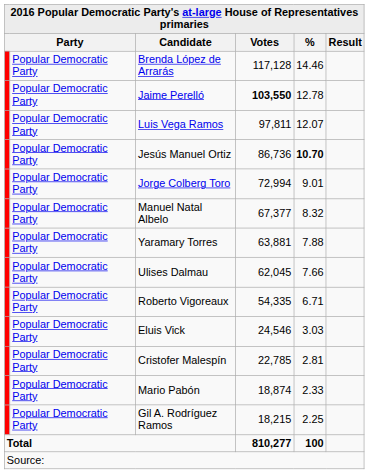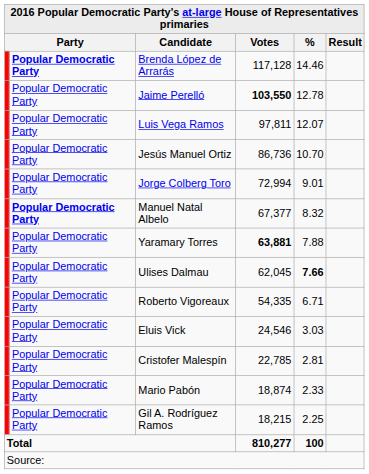Brenda López de Arrarás | column 2: normal -> bold
Jesús Manuel Ortiz | %: bold -> normal
Manuel Natal Albelo | column 2: normal -> bold
Yaramary Torres | Votes: normal -> bold
Ulises Dalmau | %: normal -> bold
